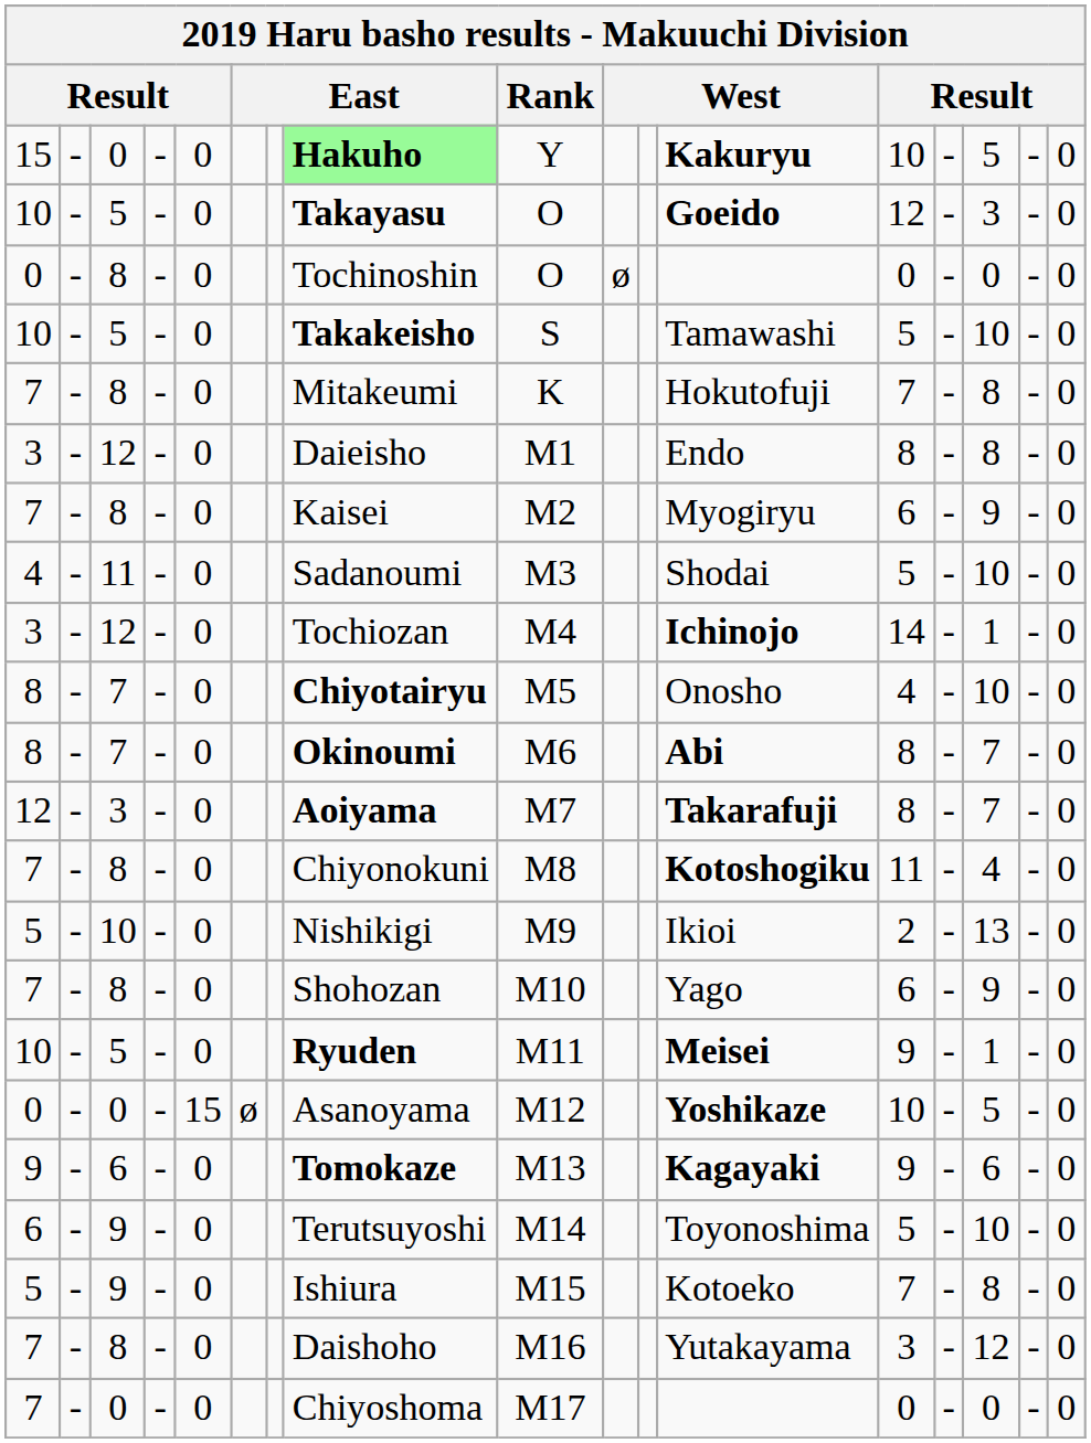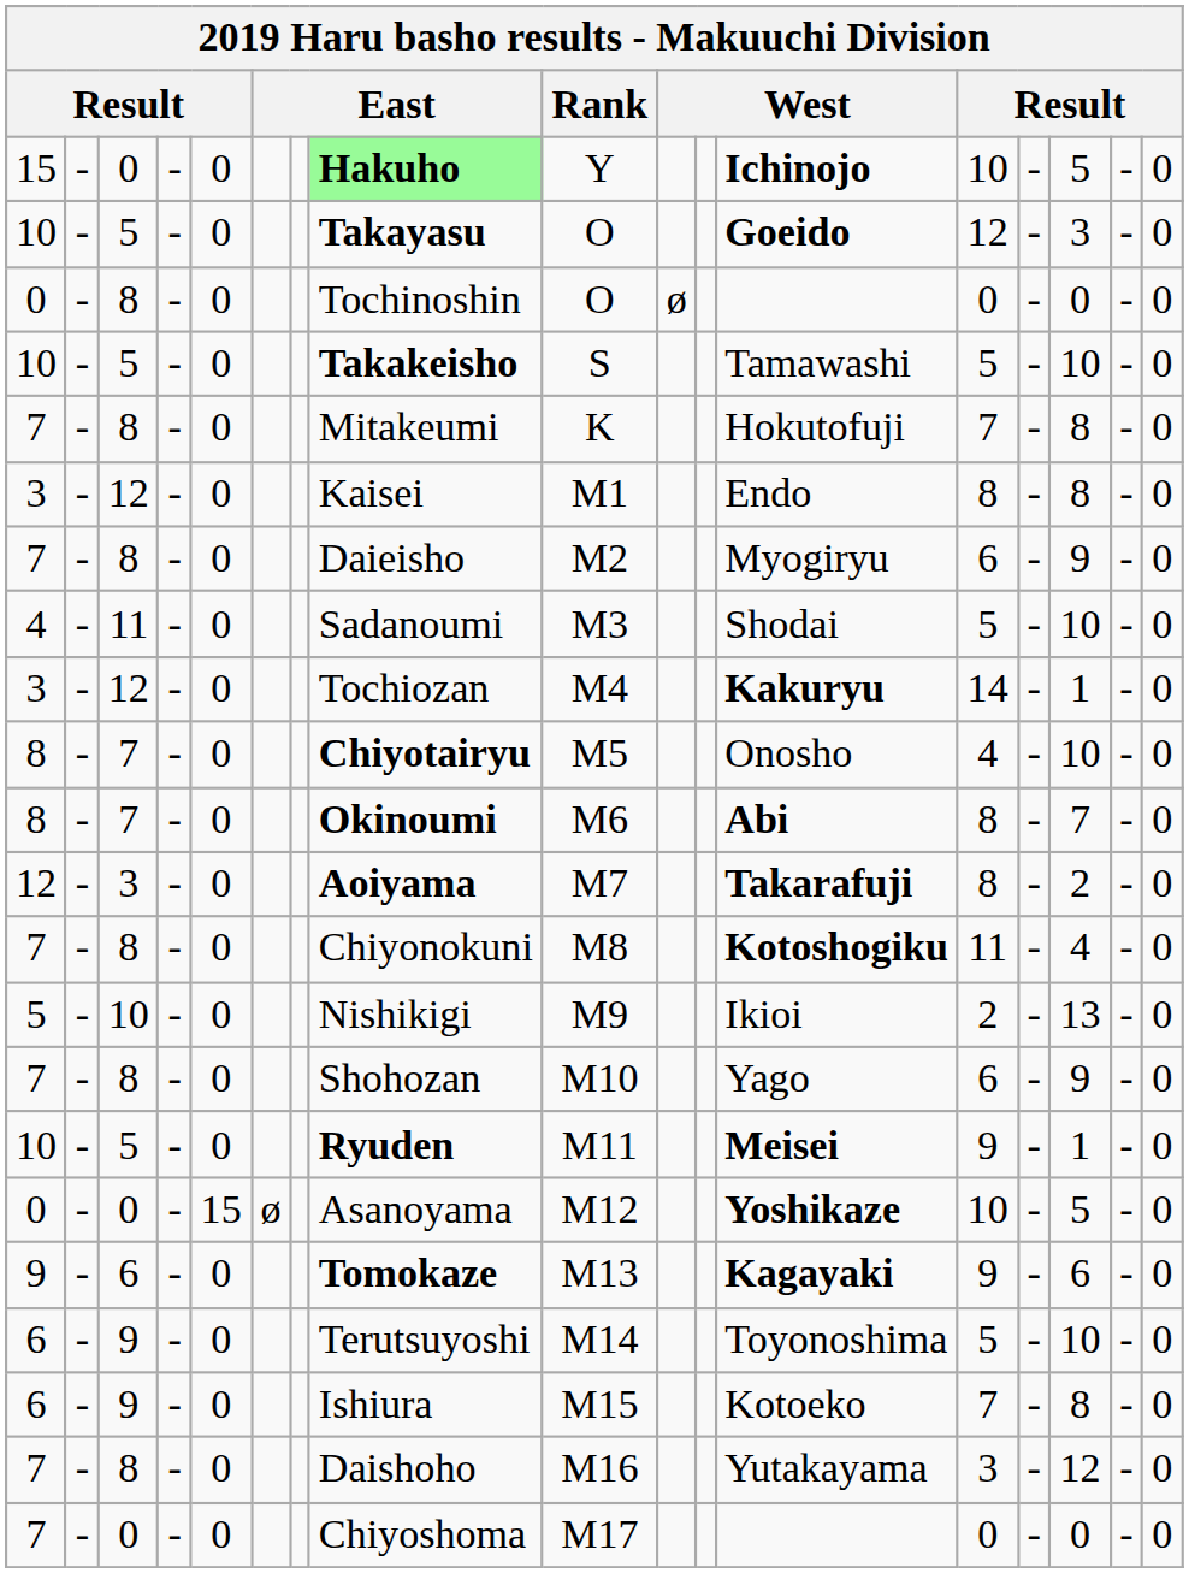row 3 | column 12: Kakuryu -> Ichinojo
row 8 | column 8: Daieisho -> Kaisei
row 9 | column 8: Kaisei -> Daieisho
row 11 | column 12: Ichinojo -> Kakuryu
row 14 | column 15: 7 -> 2
row 22 | column 1: 5 -> 6
